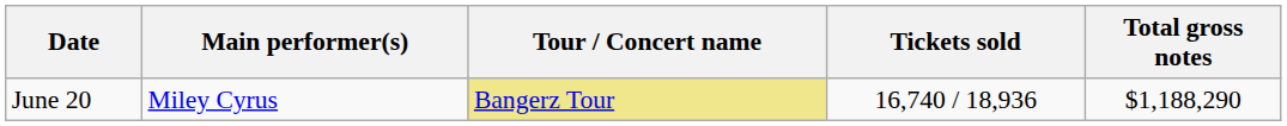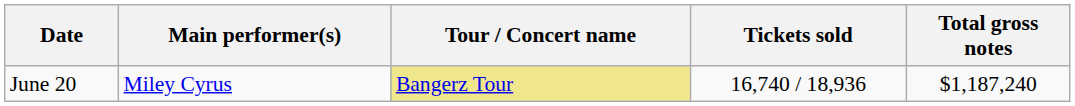June 20 | Total gross notes: $1,188,290 -> $1,187,240
